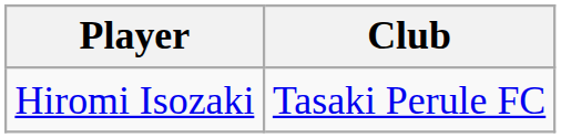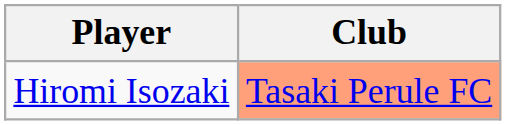Hiromi Isozaki | Club: no background -> lightsalmon background
